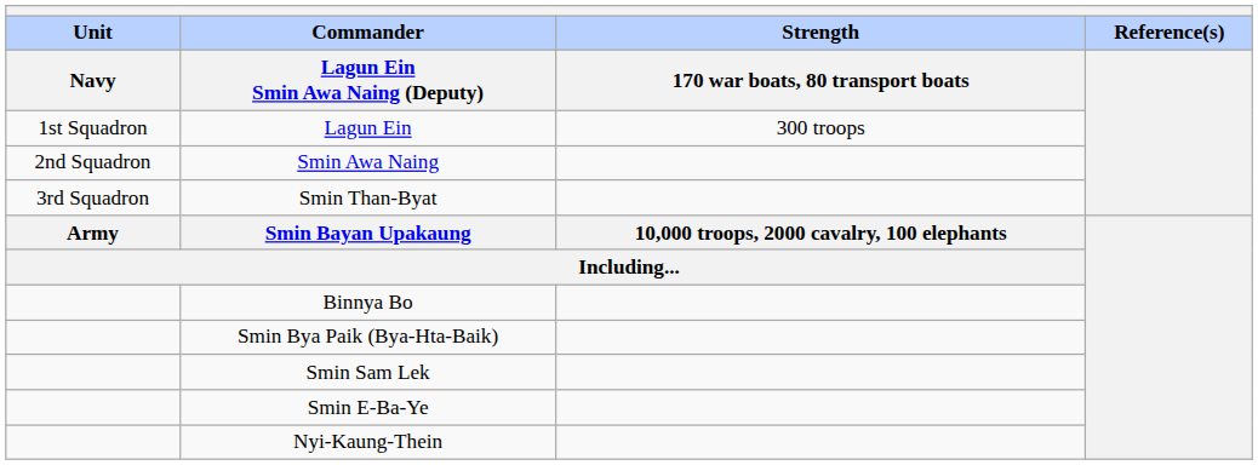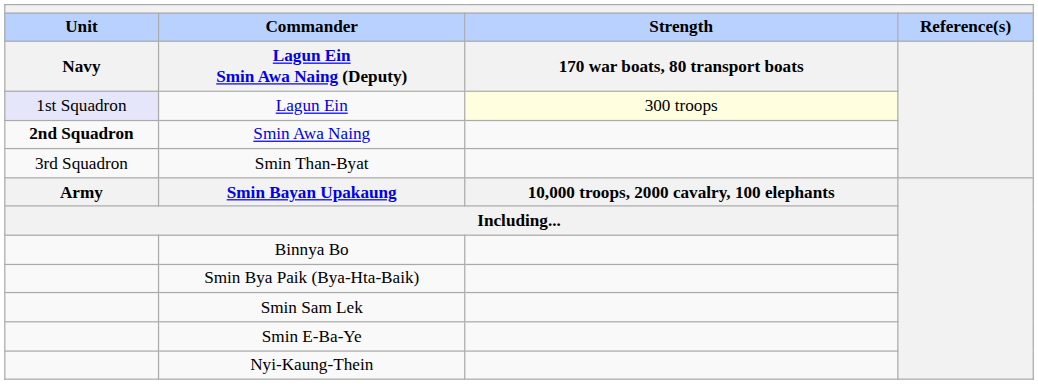Lagun Ein | Unit / Navy: no background -> lavender background
Lagun Ein | Strength / 170 war boats, 80 transport boats: no background -> lightyellow background
Smin Awa Naing | Unit / Navy: normal -> bold
